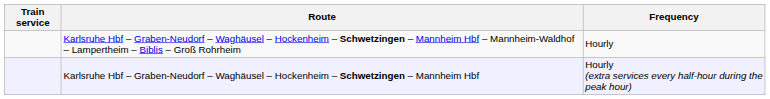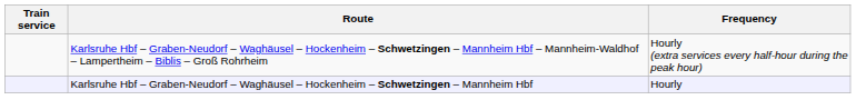row 2 | Frequency: Hourly -> Hourly (extra services every half-hour during the peak hour)
row 3 | Frequency: Hourly (extra services every half-hour during the peak hour) -> Hourly
